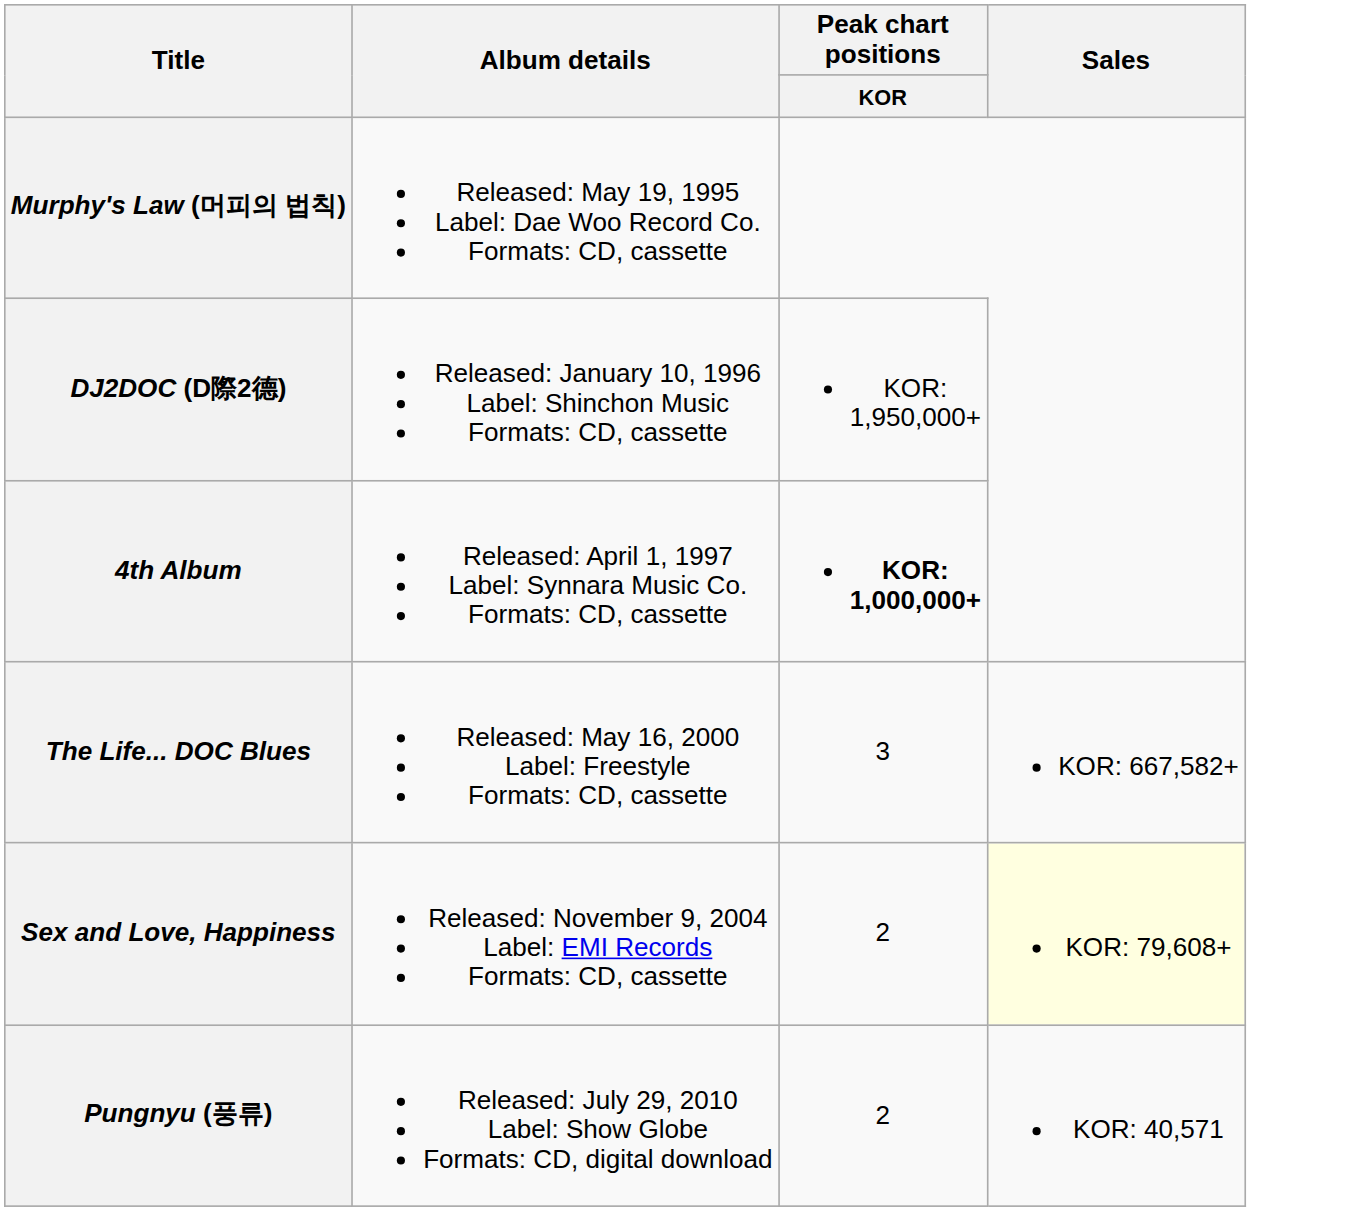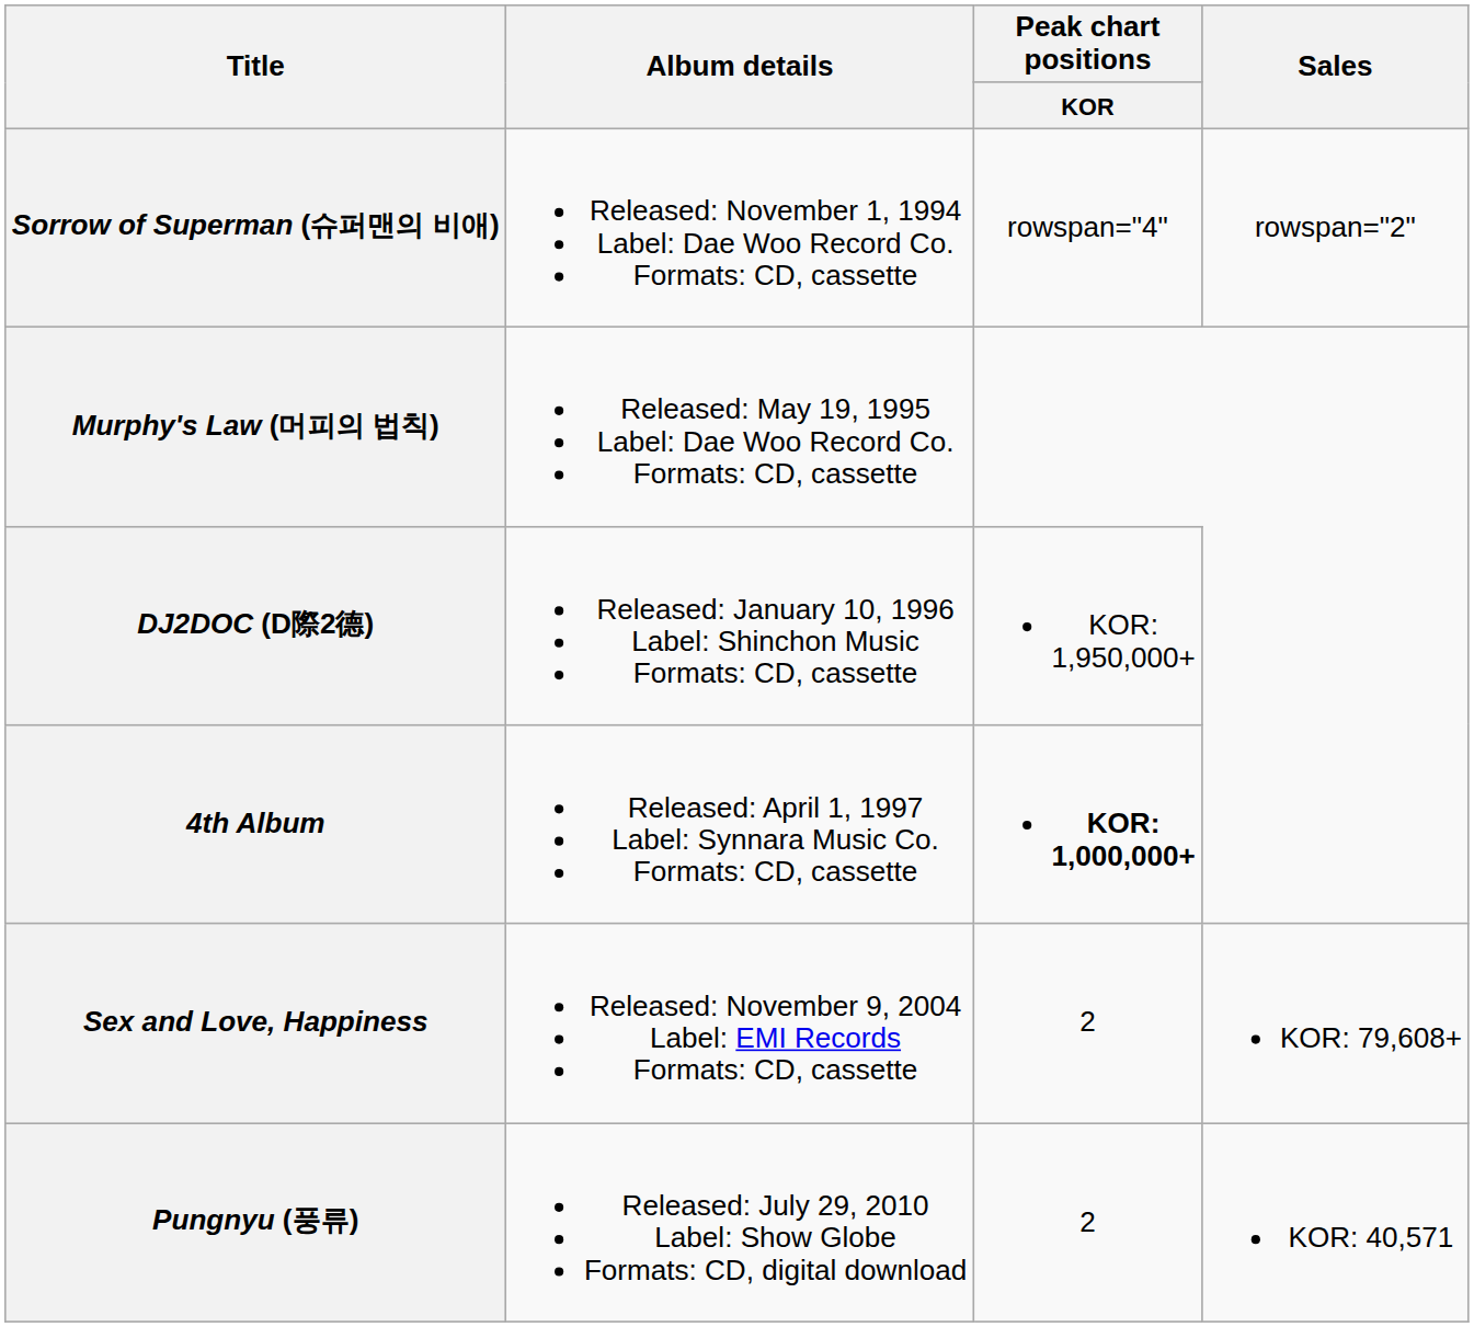+ row: Sorrow of Superman (슈퍼맨의 비애) | Released: November 1, 1994 Label: Dae Woo Record Co. Formats: CD, cassette | rowspan="4" | rowspan="2"
- row: The Life... DOC Blues | Released: May 16, 2000 Label: Freestyle Formats: CD, cassette | 3 | KOR: 667,582+
Sex and Love, Happiness | Sales: lightyellow background -> no background
